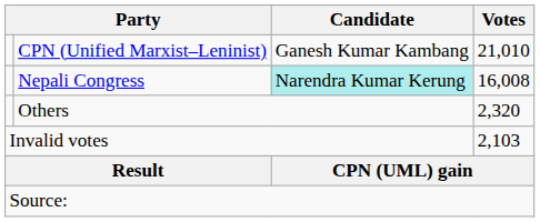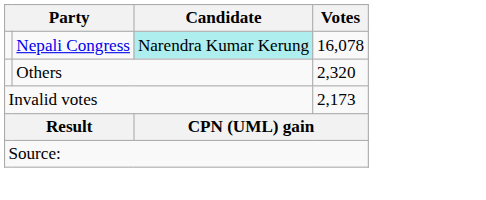- row: CPN (Unified Marxist–Leninist) | Ganesh Kumar Kambang | 21,010
Nepali Congress | Votes: 16,008 -> 16,078
Invalid votes | Votes: 2,103 -> 2,173
